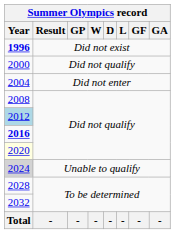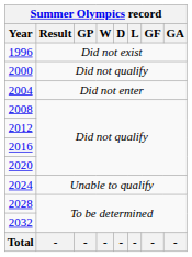1996 | Year: bold -> normal
2012 | Year: lightblue background -> no background
2016 | Year: bold -> normal
2020 | Year: lightyellow background -> no background
2024 | Year: lightgrey background -> no background
